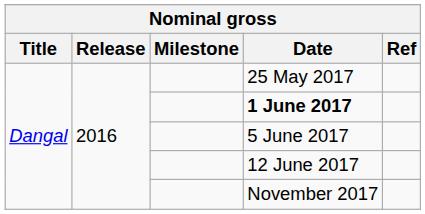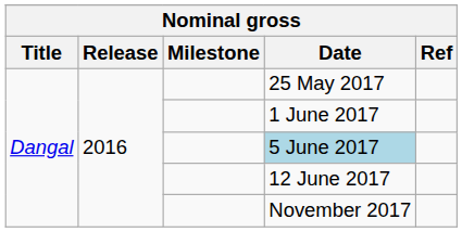1 June 2017 | Date: bold -> normal
5 June 2017 | Date: no background -> lightblue background
